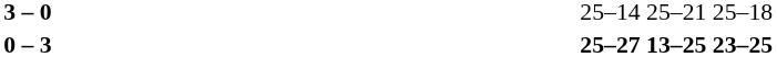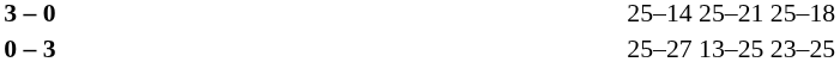0 – 3 | column 2: bold -> normal
